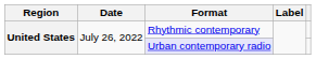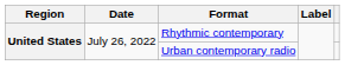Urban contemporary radio | Format: lavender background -> no background
